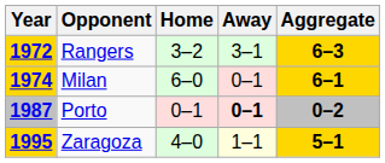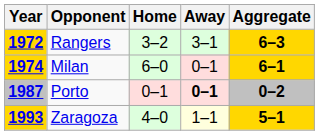Zaragoza | Year: 1995 -> 1993
